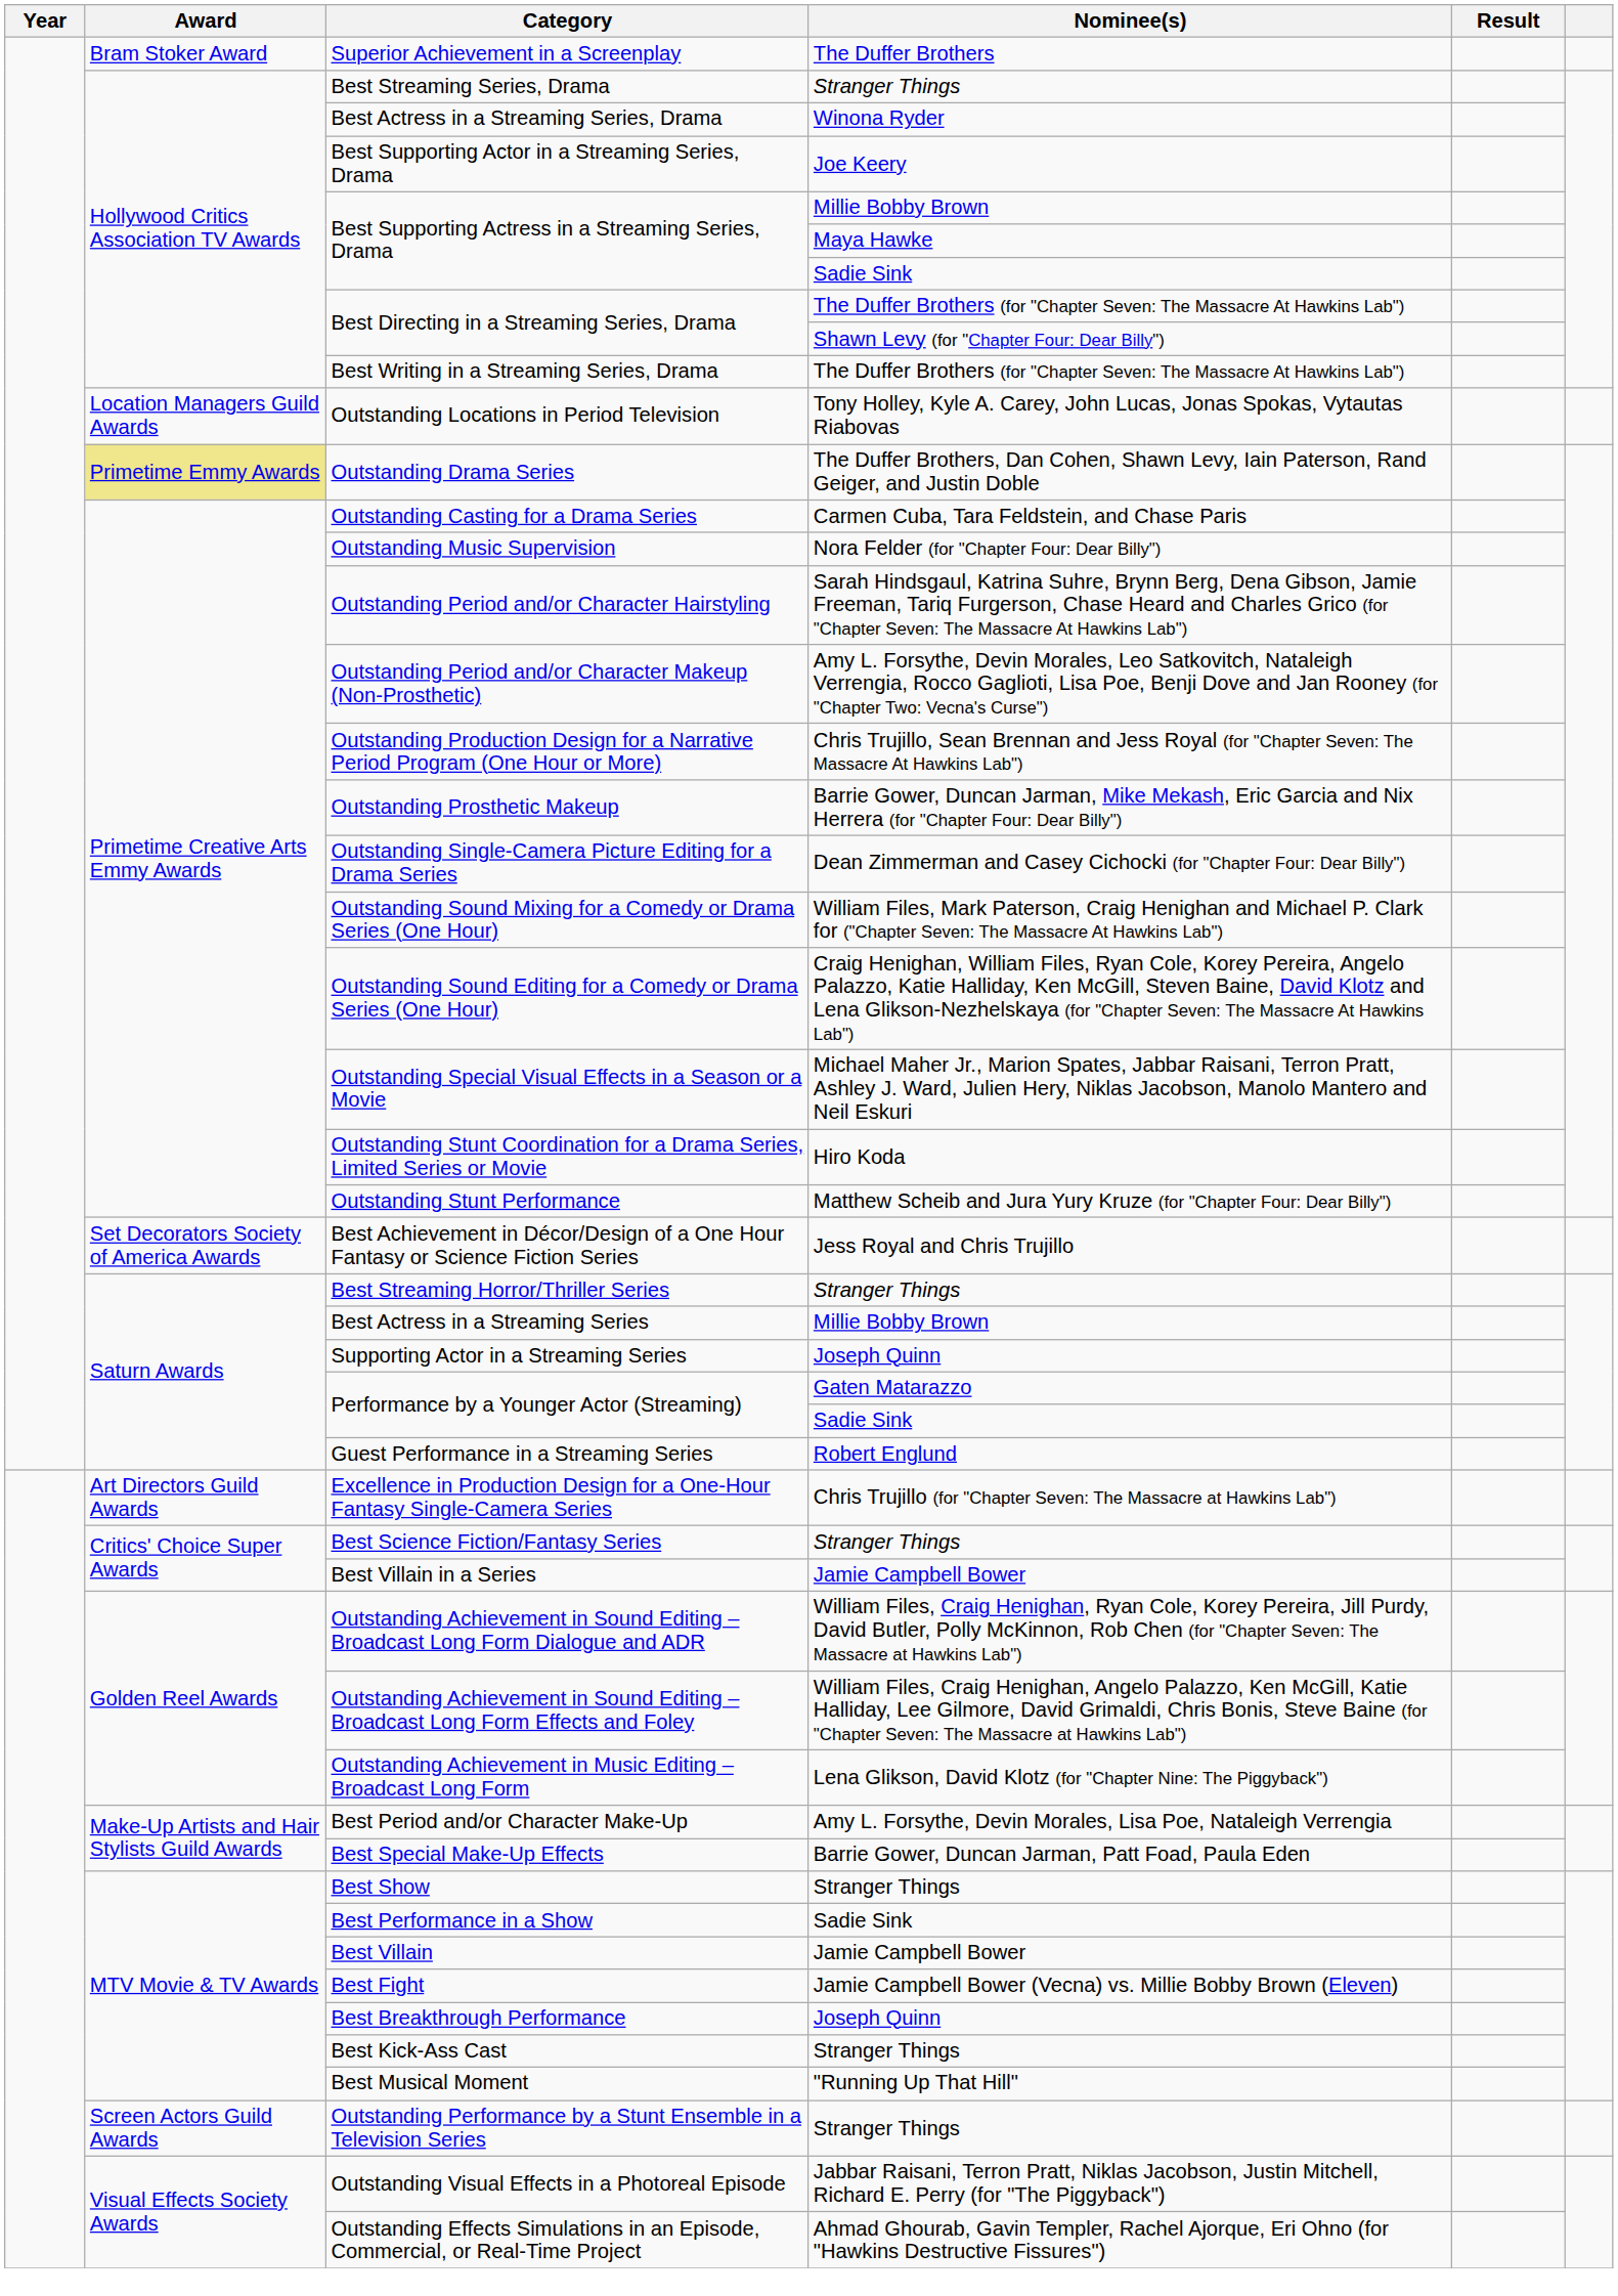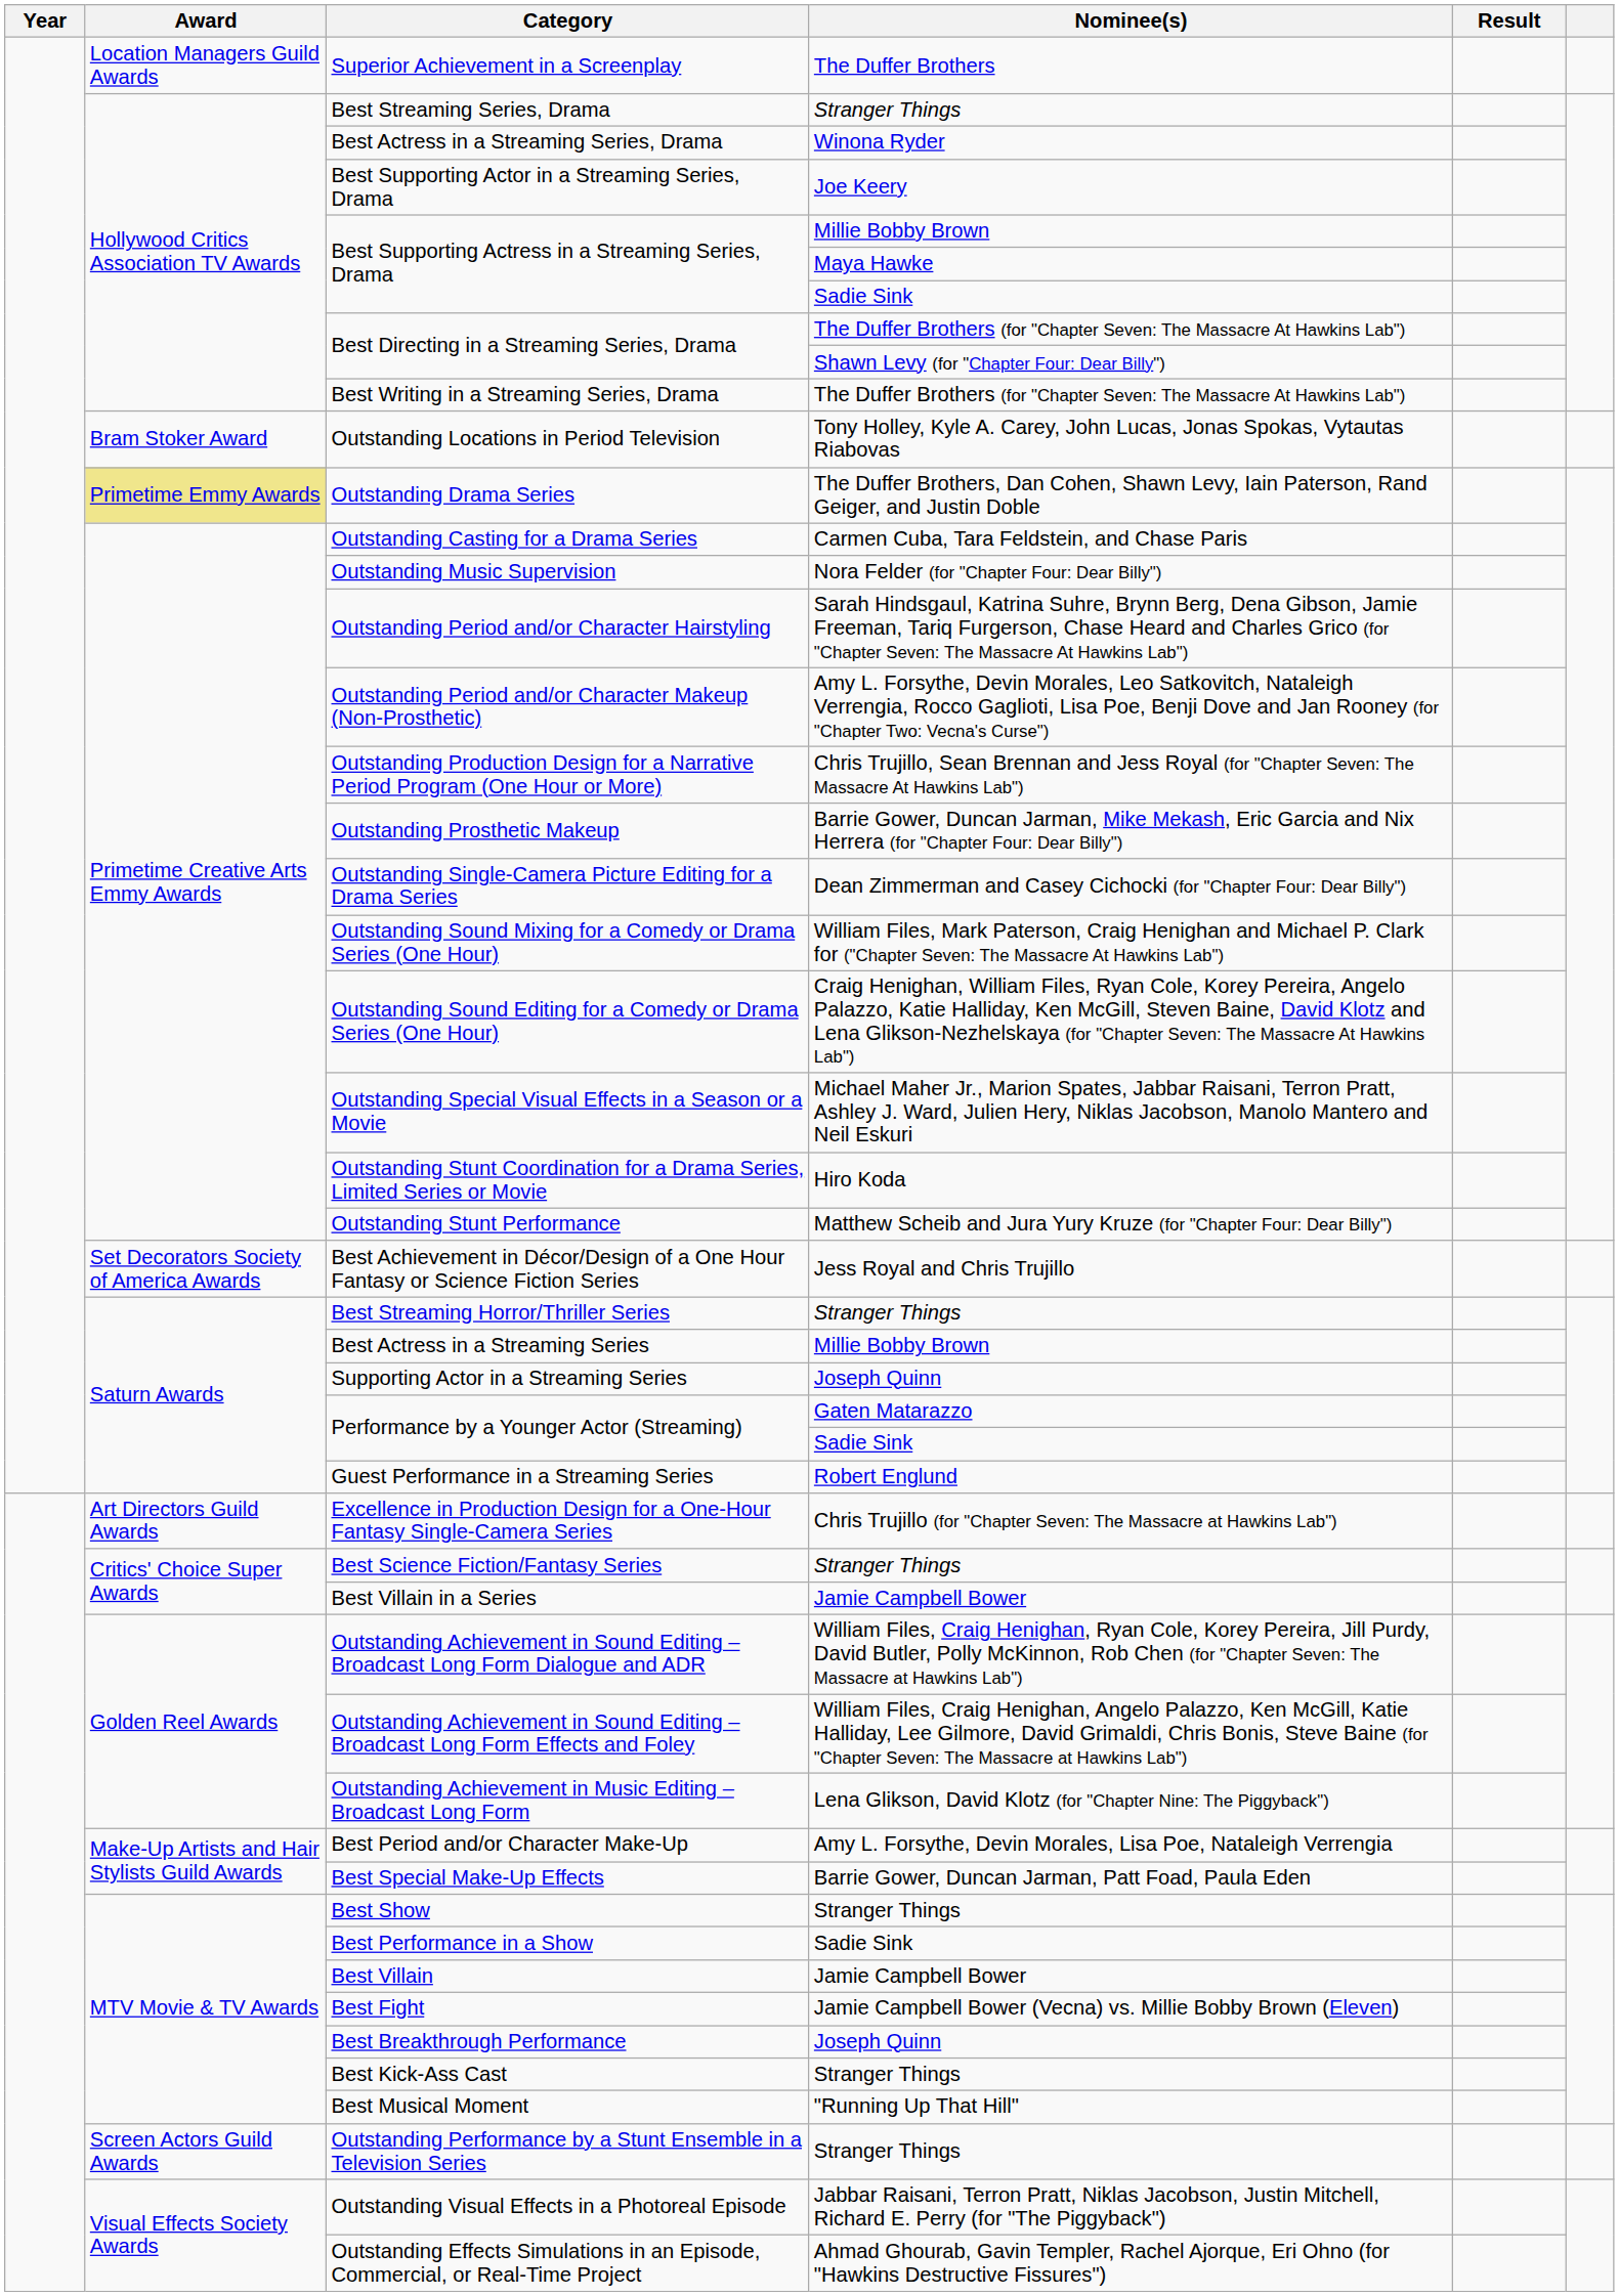Superior Achievement in a Screenplay | Award: Bram Stoker Award -> Location Managers Guild Awards
Outstanding Locations in Period Television | Award: Location Managers Guild Awards -> Bram Stoker Award
